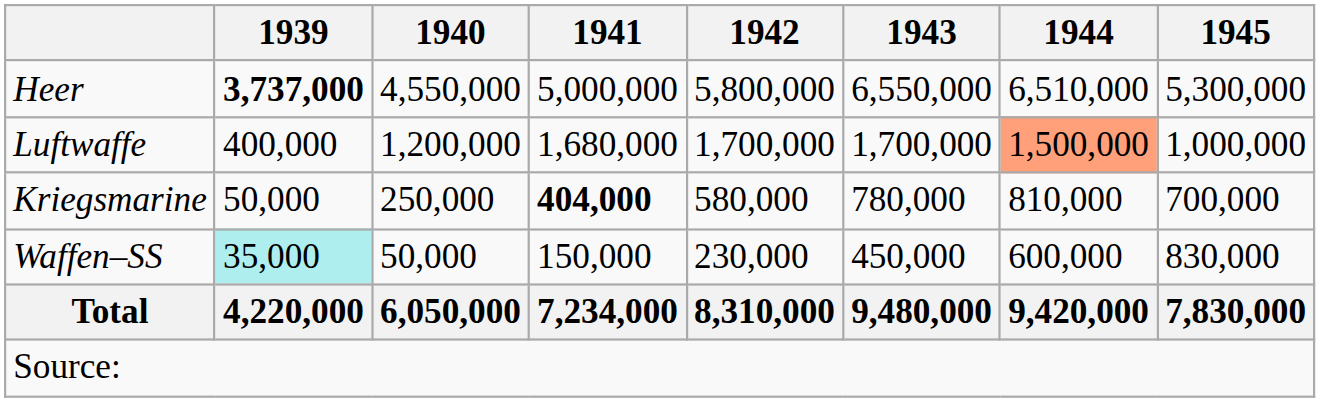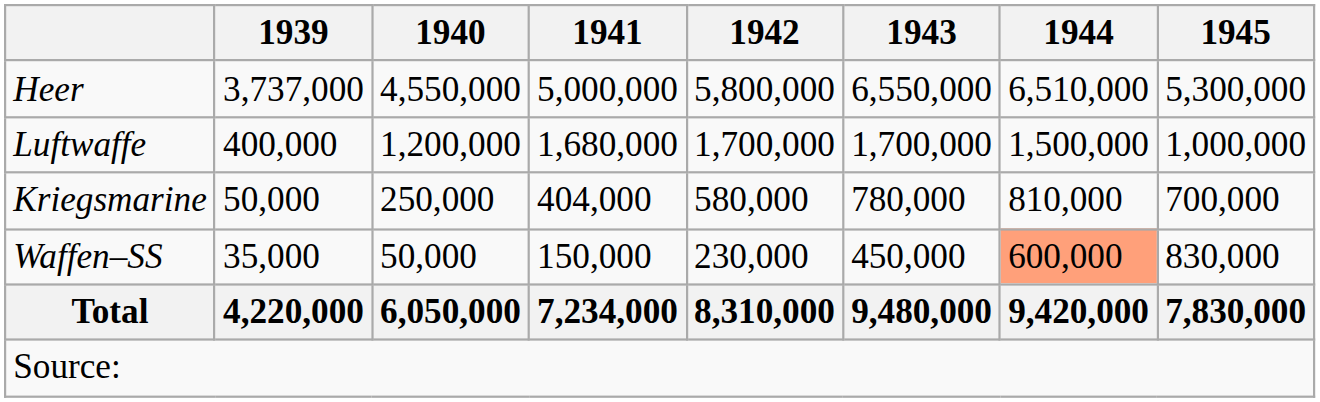Heer | 1939: bold -> normal
Luftwaffe | 1944: lightsalmon background -> no background
Kriegsmarine | 1941: bold -> normal
Waffen–SS | 1939: paleturquoise background -> no background
Waffen–SS | 1944: no background -> lightsalmon background
